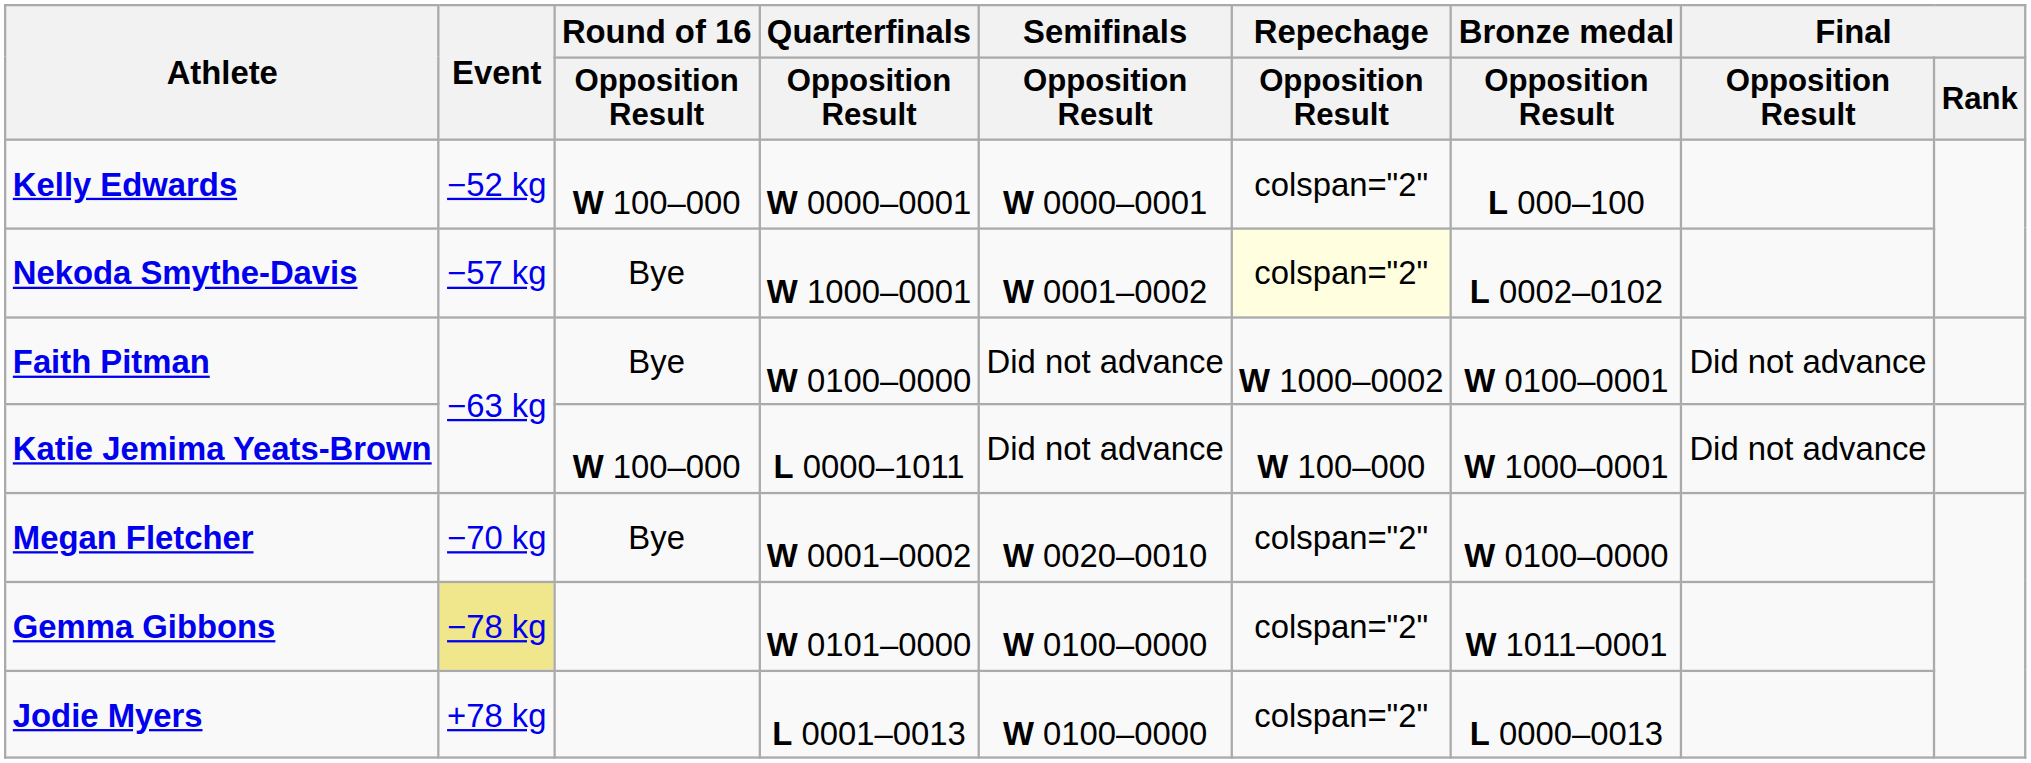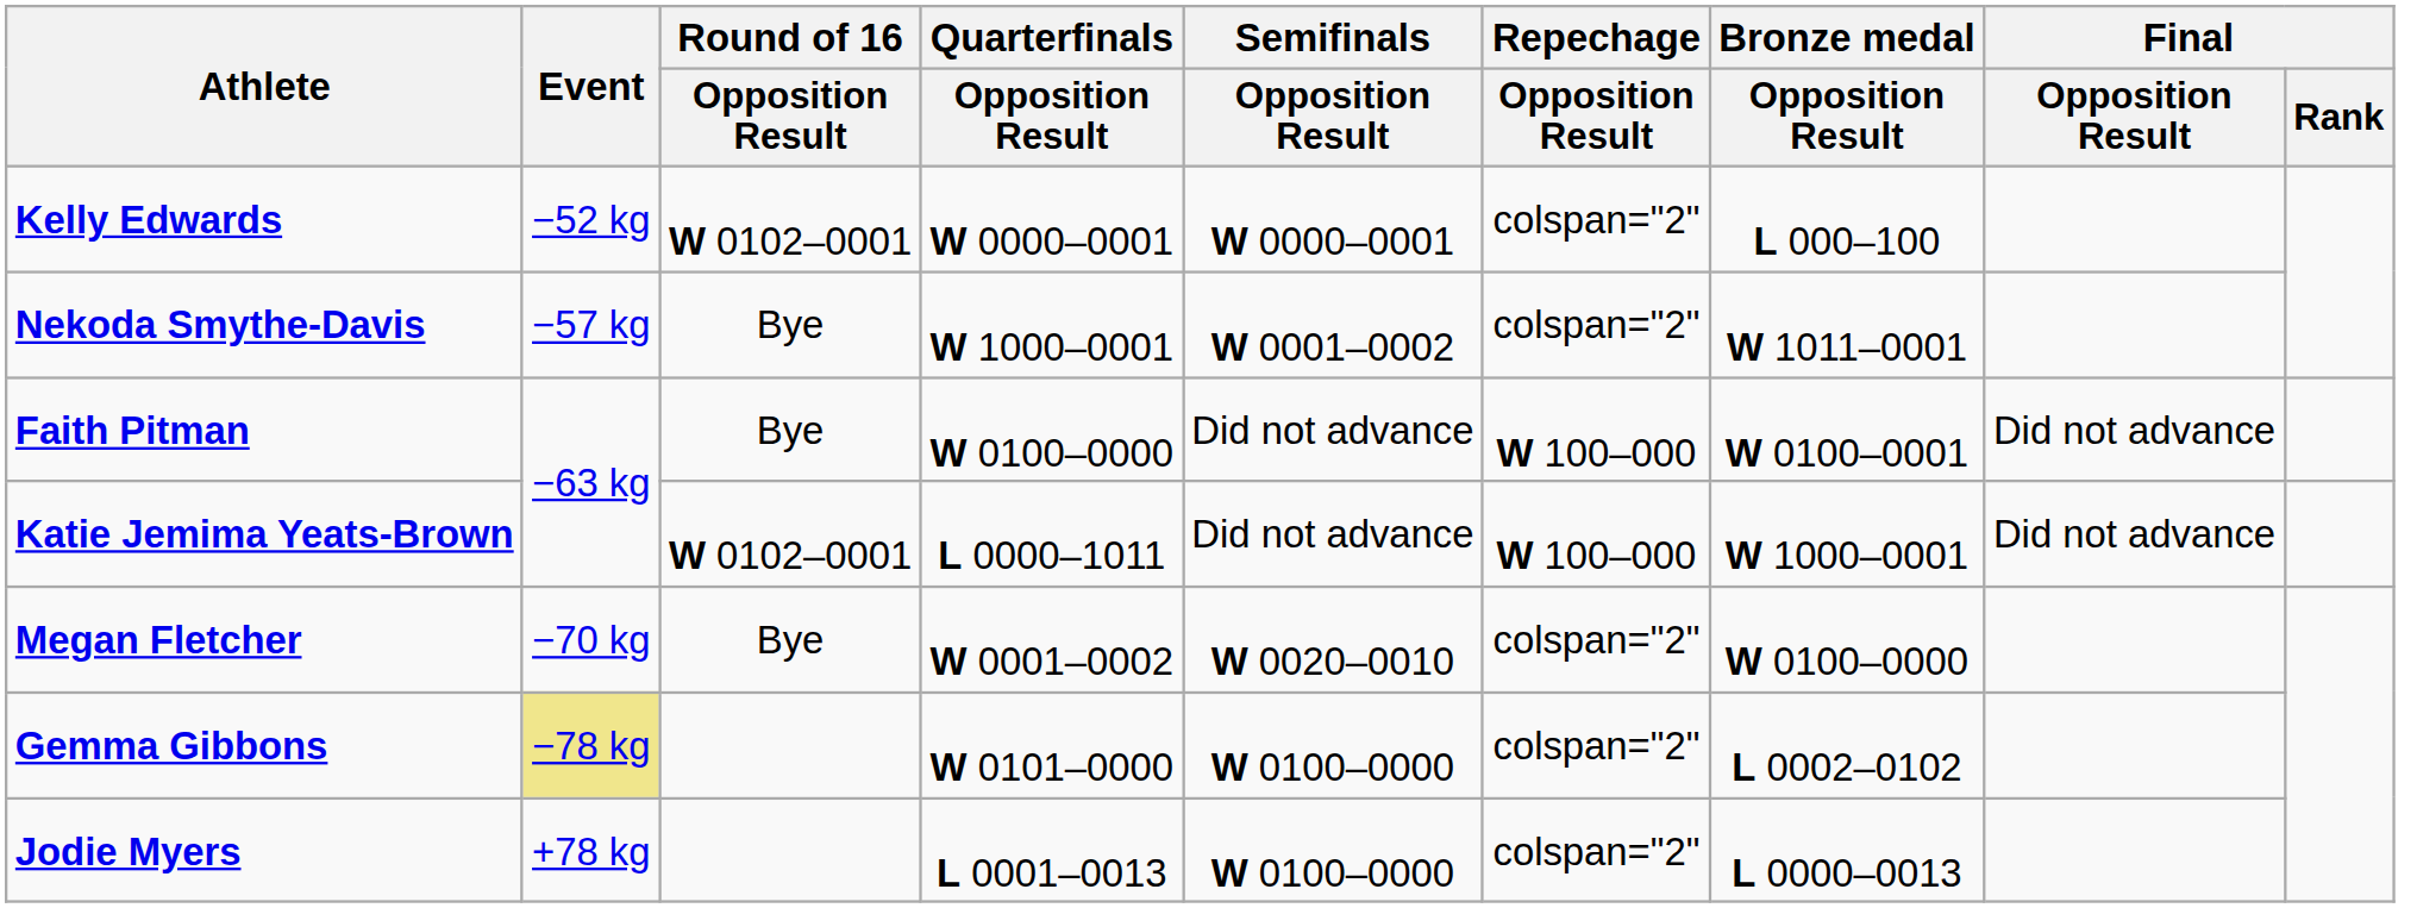Kelly Edwards | Round of 16 / Opposition Result: W 100–000 -> W 0102–0001
Nekoda Smythe-Davis | Repechage / Opposition Result: lightyellow background -> no background
Nekoda Smythe-Davis | Bronze medal / Opposition Result: L 0002–0102 -> W 1011–0001
Faith Pitman | Repechage / Opposition Result: W 1000–0002 -> W 100–000
Katie Jemima Yeats-Brown | Round of 16 / Opposition Result: W 100–000 -> W 0102–0001
Gemma Gibbons | Bronze medal / Opposition Result: W 1011–0001 -> L 0002–0102
